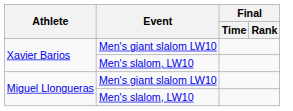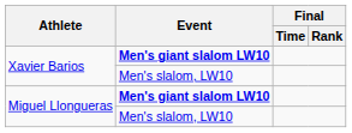Xavier Barios / Men's giant slalom LW10 | Event: normal -> bold
Miguel Llongueras / Men's giant slalom LW10 | Event: normal -> bold
